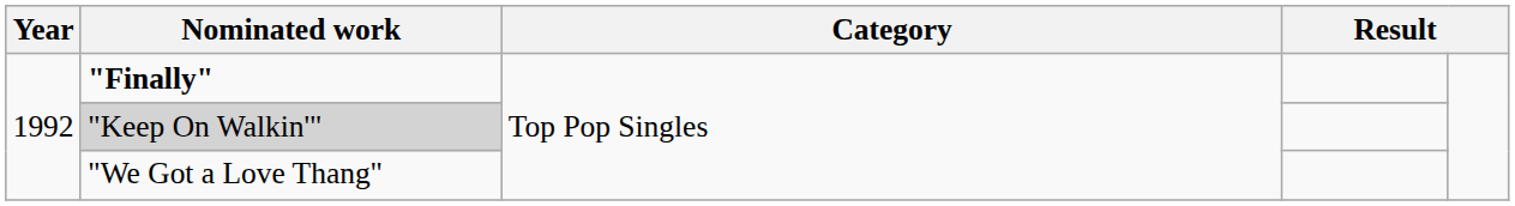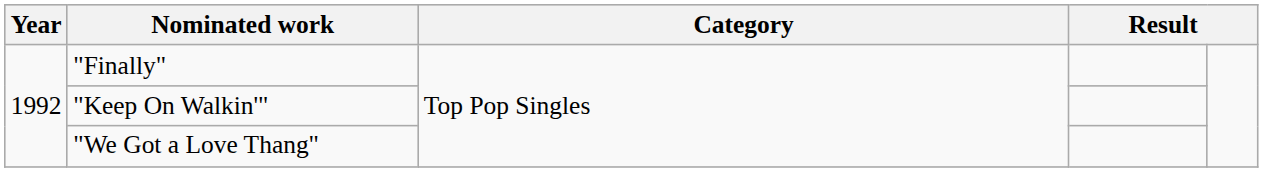"Finally" | Nominated work: bold -> normal
"Keep On Walkin'" | Nominated work: lightgrey background -> no background
